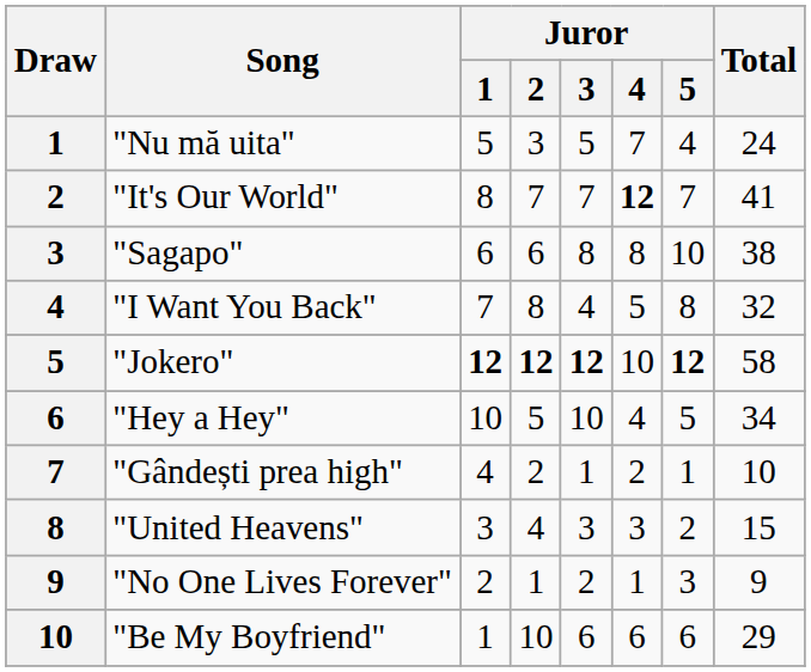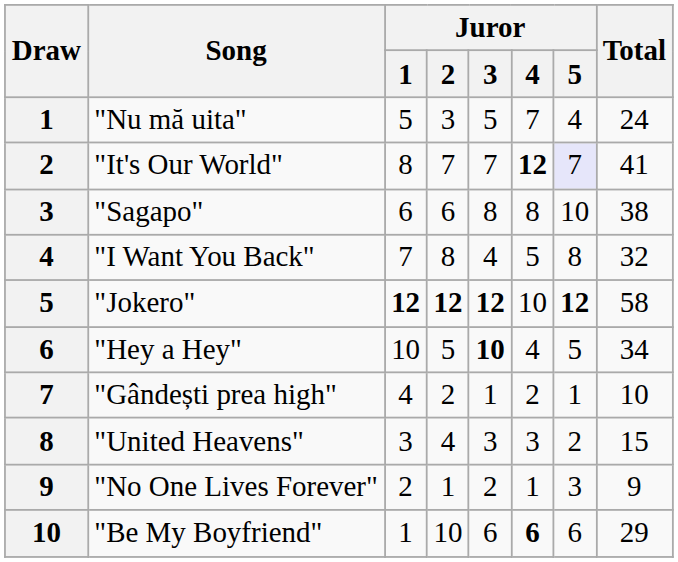"It's Our World" | Juror / 5: no background -> lavender background
"Hey a Hey" | Juror / 3: normal -> bold
"Be My Boyfriend" | Juror / 4: normal -> bold
